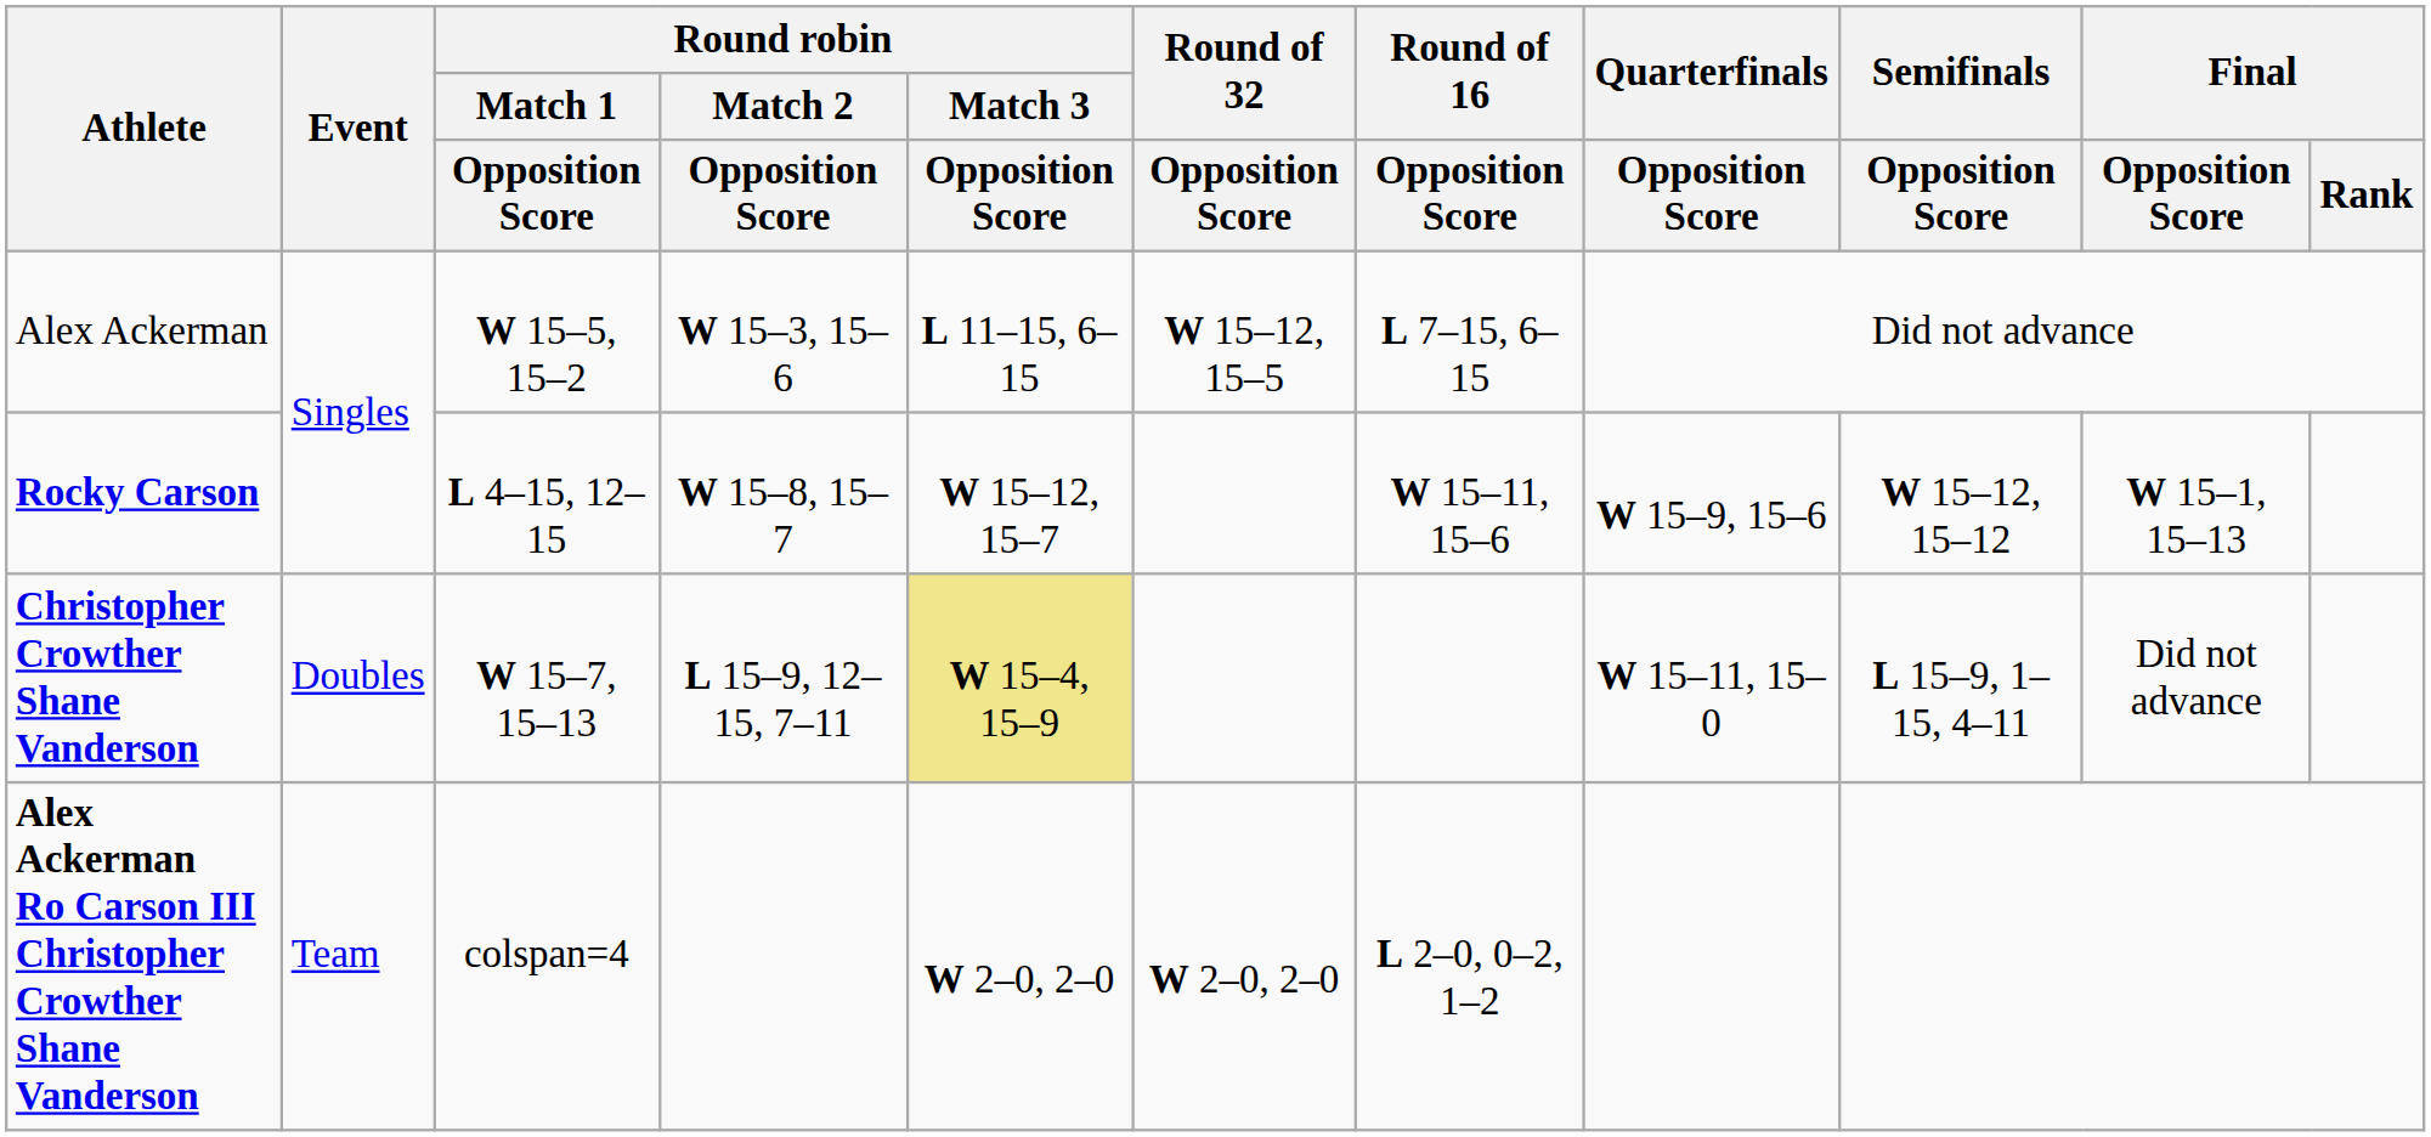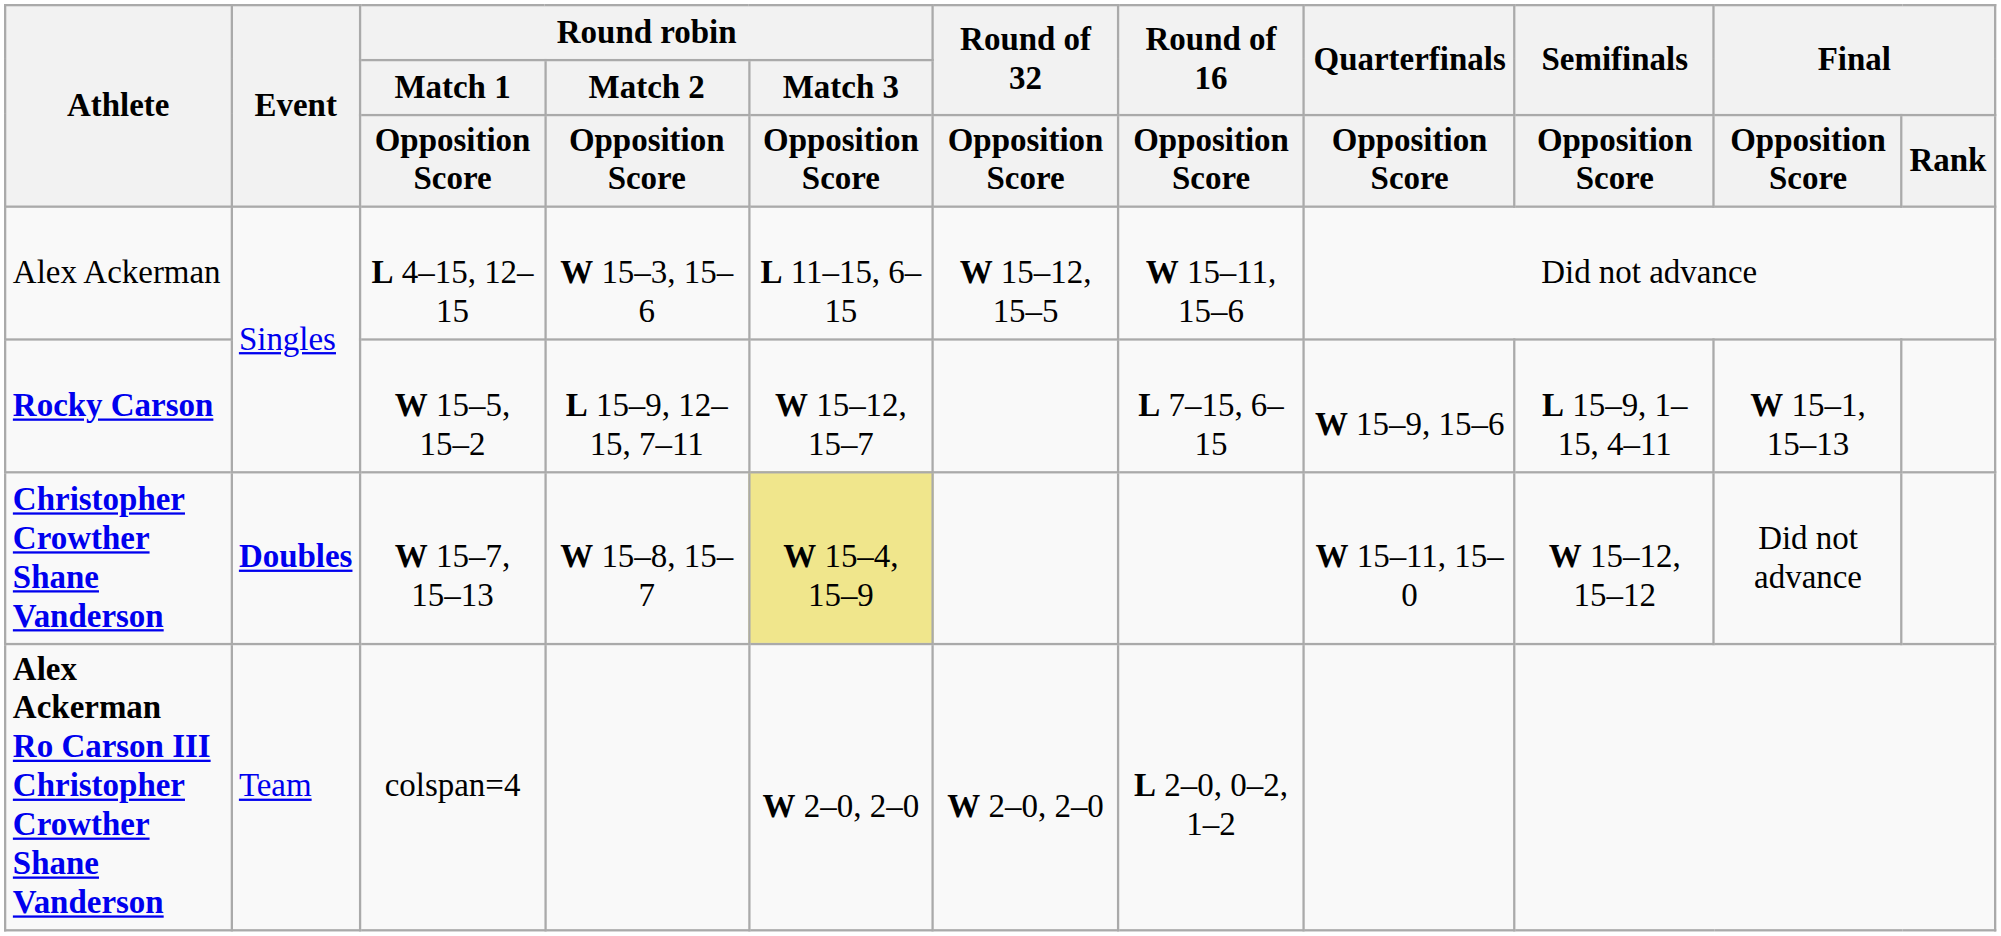Alex Ackerman | Round robin / Match 1 / Opposition Score: W 15–5, 15–2 -> L 4–15, 12–15
Alex Ackerman | Round of 16 / Opposition Score: L 7–15, 6–15 -> W 15–11, 15–6
Rocky Carson | Round robin / Match 1 / Opposition Score: L 4–15, 12–15 -> W 15–5, 15–2
Rocky Carson | Round robin / Match 2 / Opposition Score: W 15–8, 15–7 -> L 15–9, 12–15, 7–11
Rocky Carson | Round of 16 / Opposition Score: W 15–11, 15–6 -> L 7–15, 6–15
Rocky Carson | Semifinals / Opposition Score: W 15–12, 15–12 -> L 15–9, 1–15, 4–11
Christopher Crowther Shane Vanderson | Event: normal -> bold
Christopher Crowther Shane Vanderson | Round robin / Match 2 / Opposition Score: L 15–9, 12–15, 7–11 -> W 15–8, 15–7
Christopher Crowther Shane Vanderson | Semifinals / Opposition Score: L 15–9, 1–15, 4–11 -> W 15–12, 15–12
